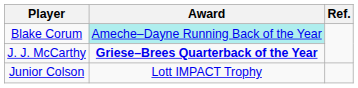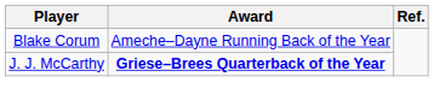Blake Corum | Award: paleturquoise background -> no background
- row: Junior Colson | Lott IMPACT Trophy
